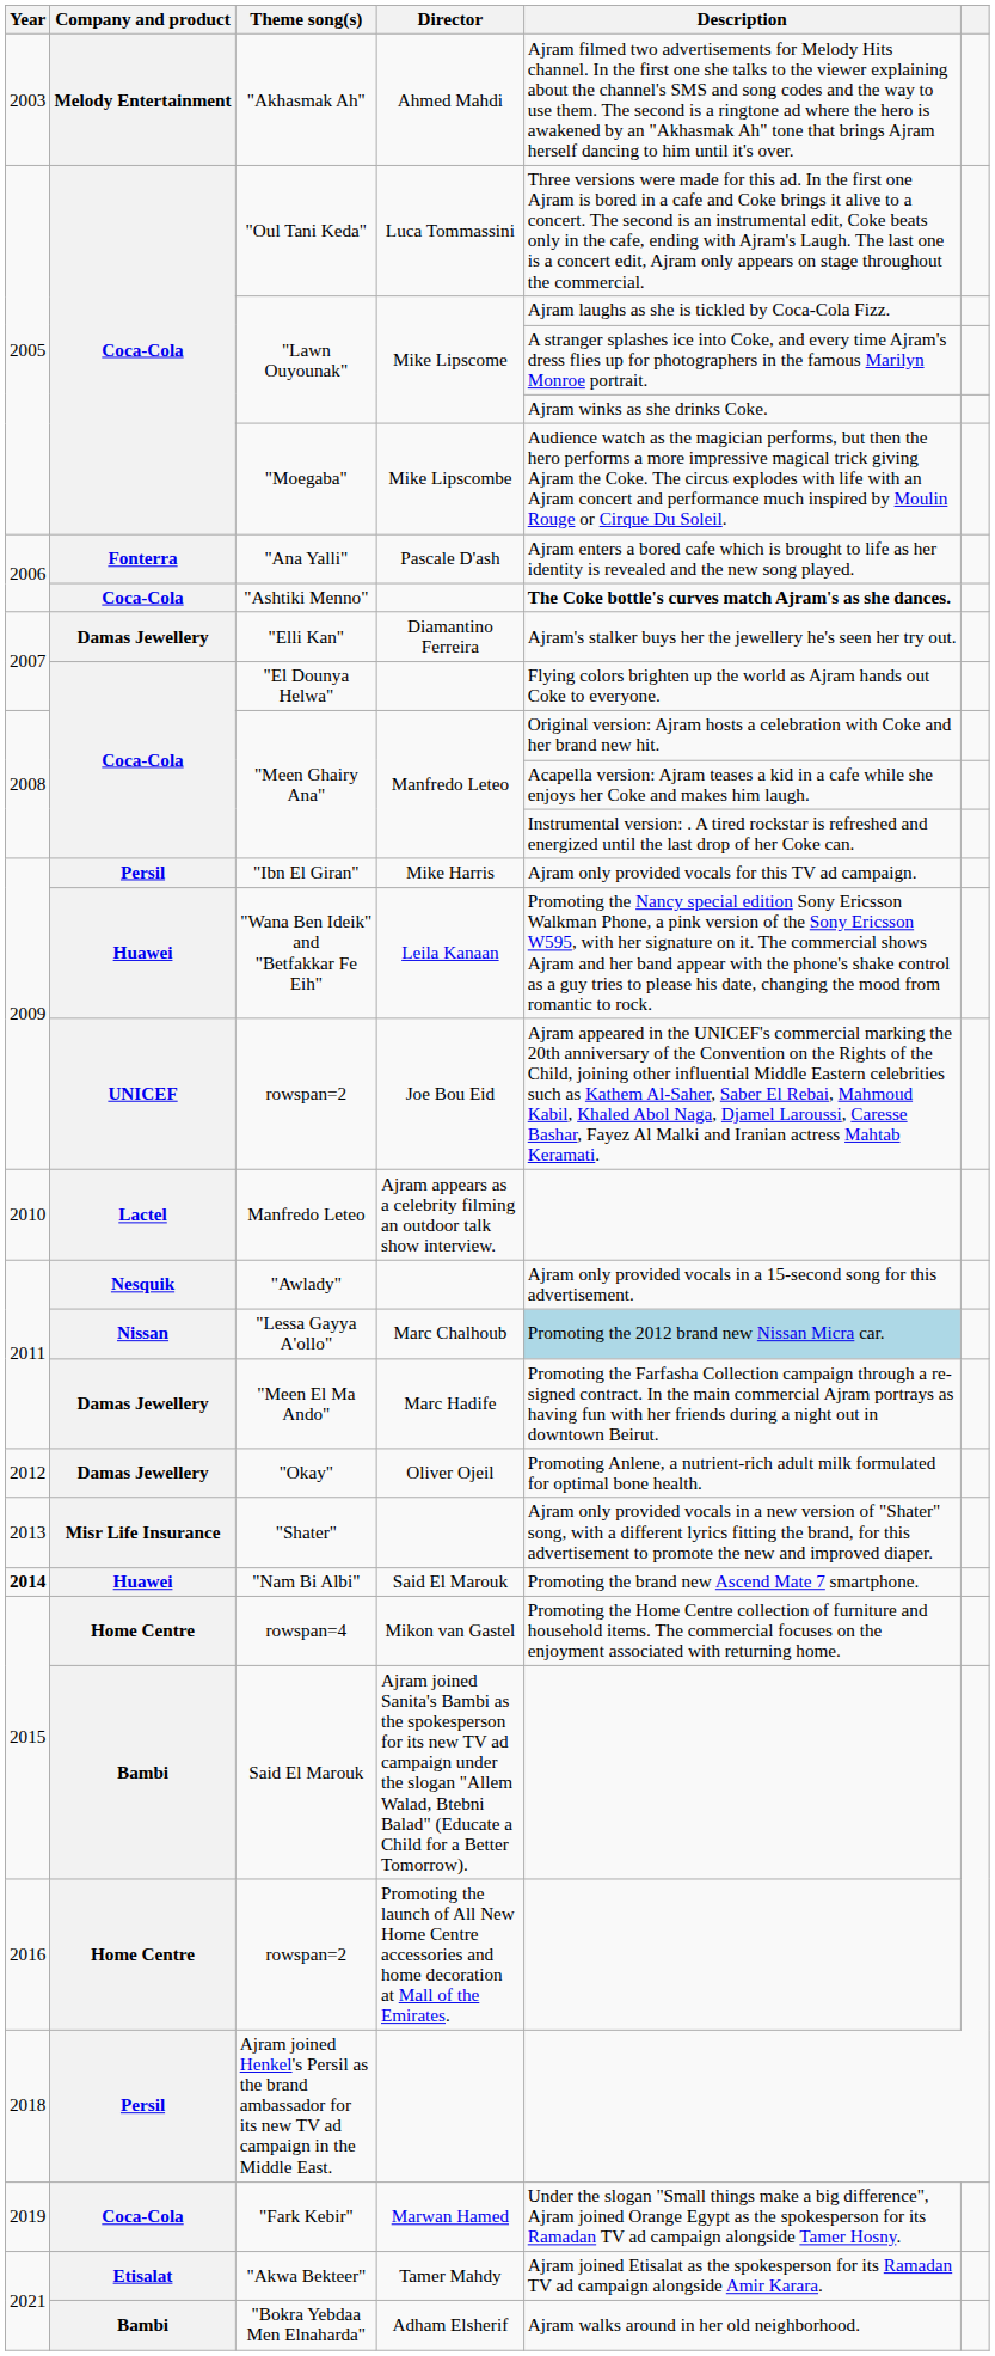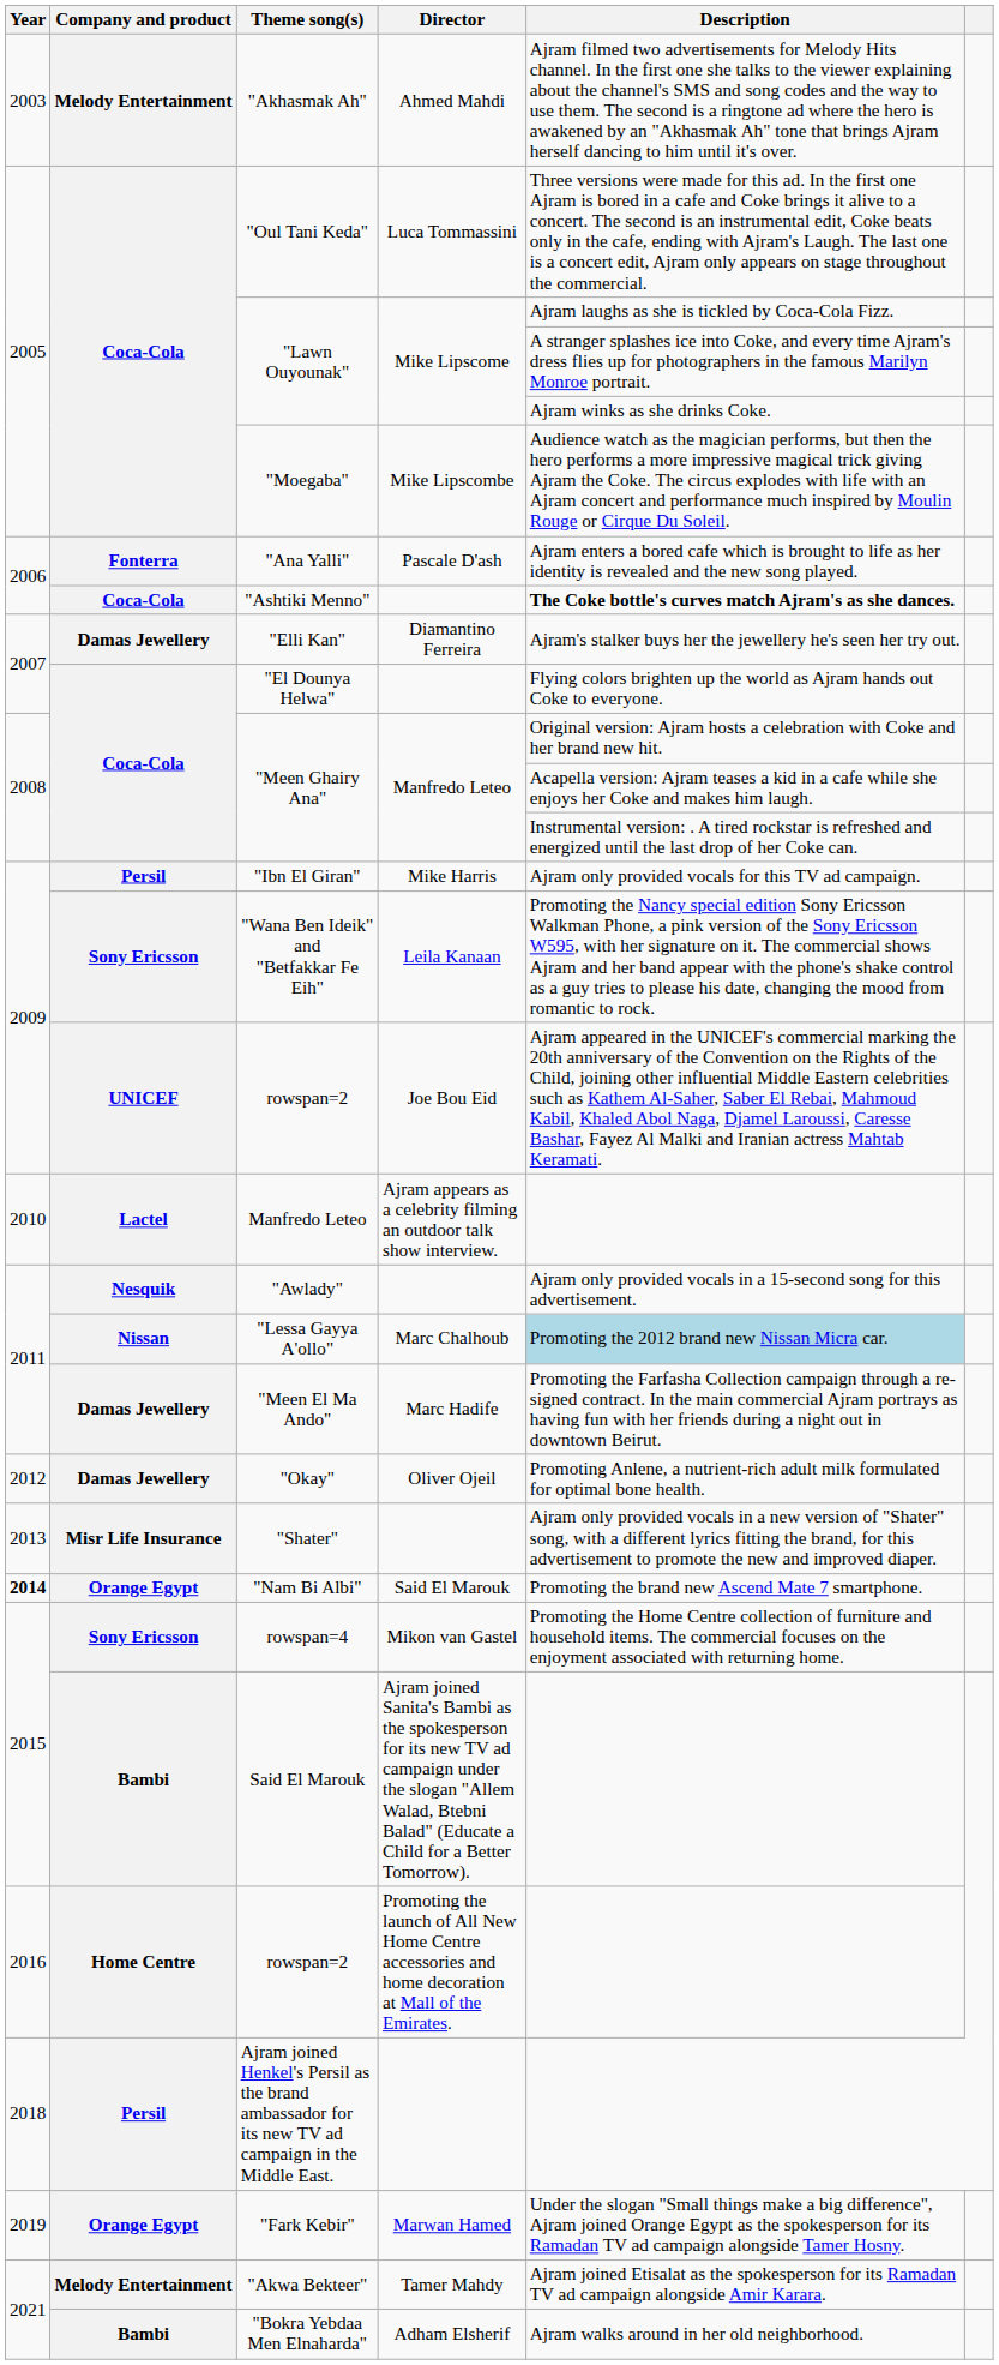"Wana Ben Ideik" and "Betfakkar Fe Eih" | Company and product: Huawei -> Sony Ericsson
"Nam Bi Albi" | Company and product: Huawei -> Orange Egypt
rowspan=4 | Company and product: Home Centre -> Sony Ericsson
"Fark Kebir" | Company and product: Coca-Cola -> Orange Egypt
"Akwa Bekteer" | Company and product: Etisalat -> Melody Entertainment
